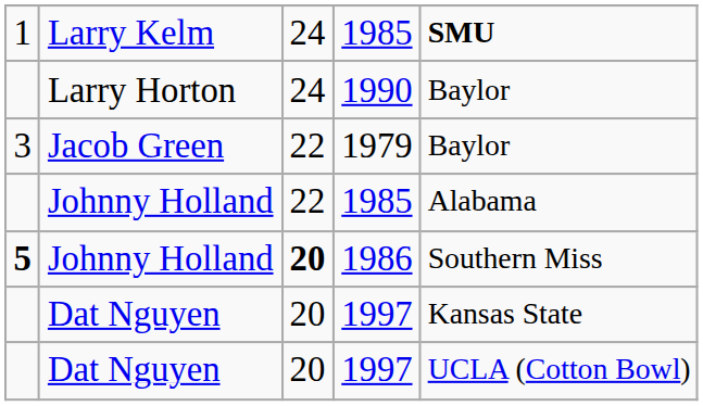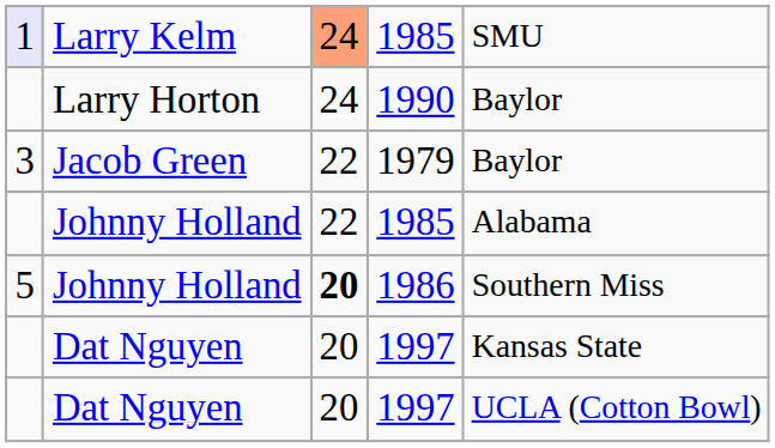Larry Kelm | column 1: no background -> lavender background
Larry Kelm | column 3: no background -> lightsalmon background
Larry Kelm | column 5: bold -> normal
Johnny Holland / 1986 | column 1: bold -> normal
